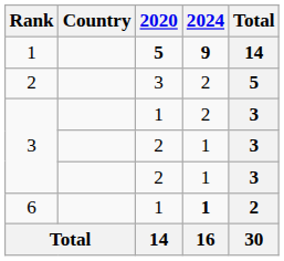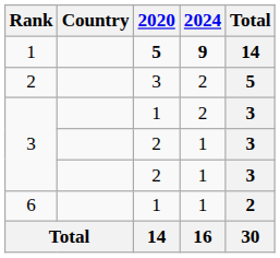6 | 2024: bold -> normal
